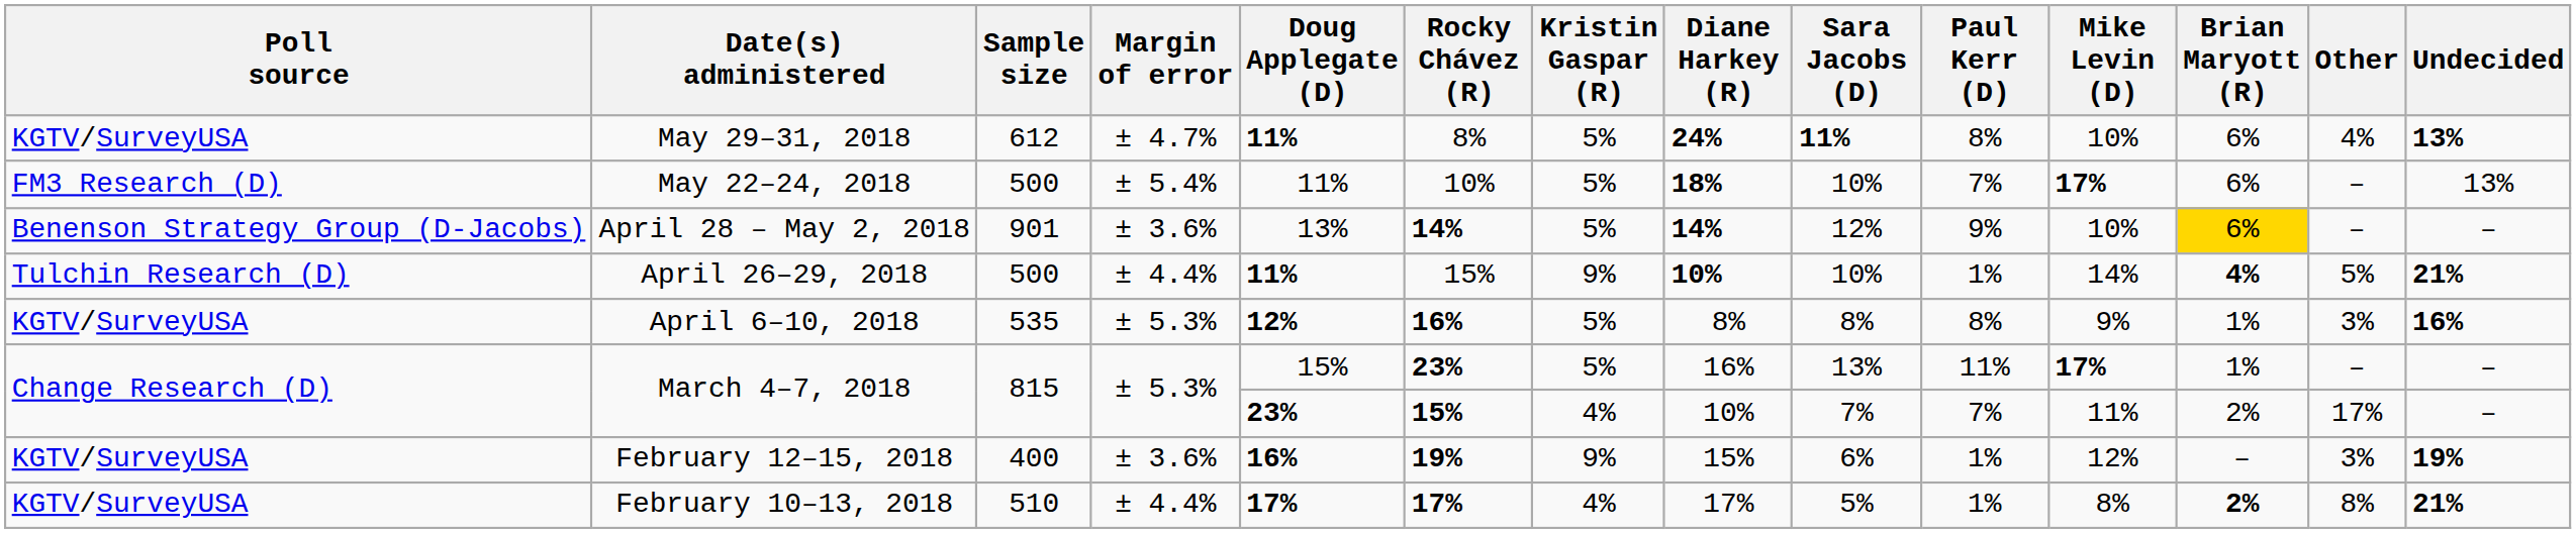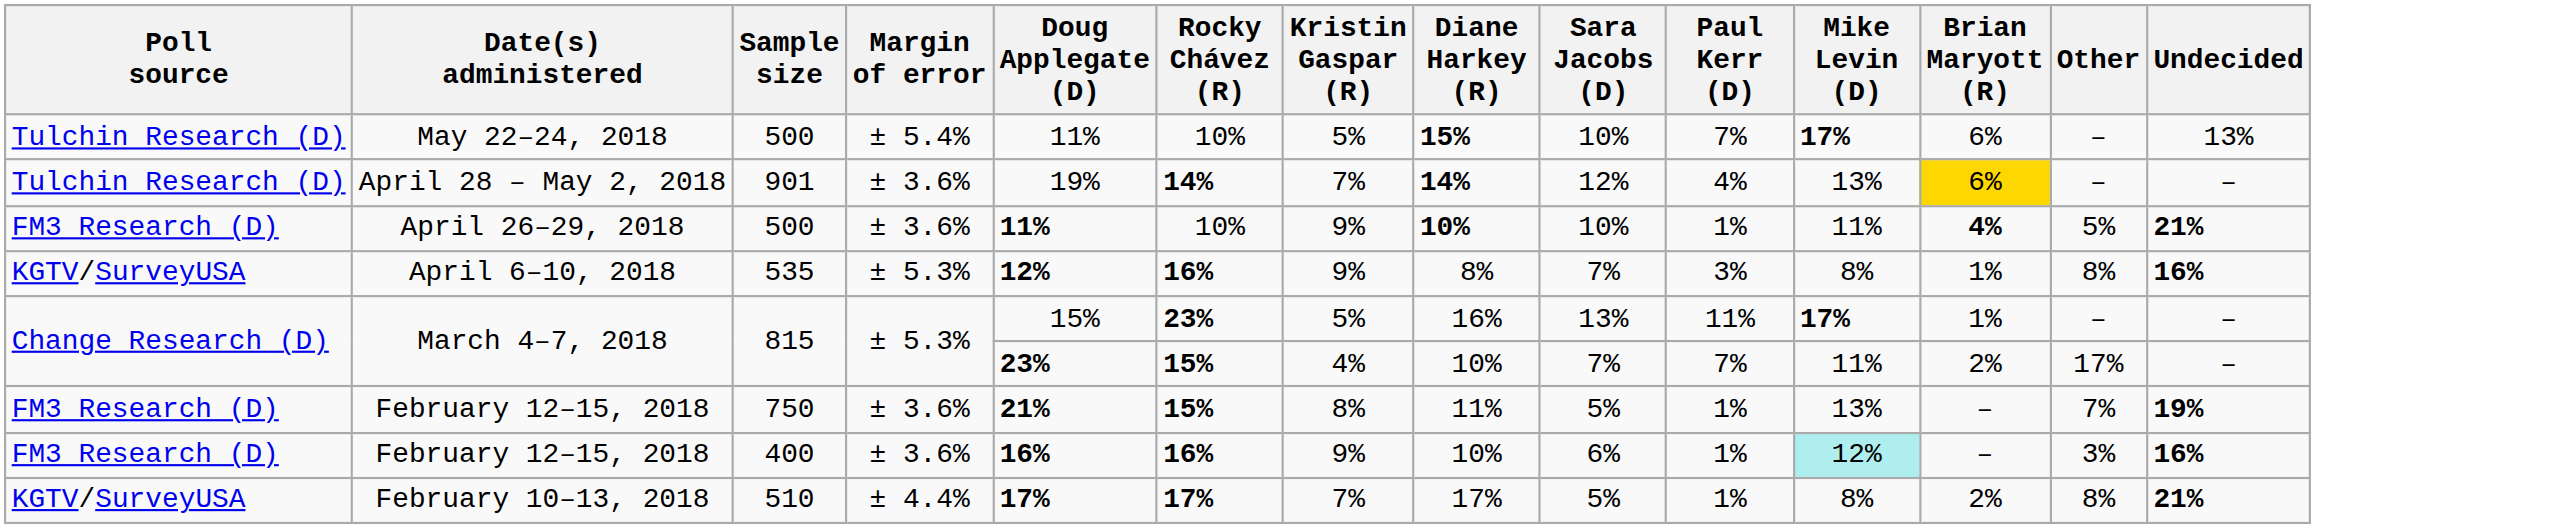- row: KGTV/SurveyUSA | May 29–31, 2018 | 612 | ± 4.7% | 11% | 8% | 5% | 24% | 11% | 8% | 10% | 6% | 4% | 13%
May 22–24, 2018 | Poll source: FM3 Research (D) -> Tulchin Research (D)
May 22–24, 2018 | Diane Harkey (R): 18% -> 15%
April 28 – May 2, 2018 | Poll source: Benenson Strategy Group (D-Jacobs) -> Tulchin Research (D)
April 28 – May 2, 2018 | Doug Applegate (D): 13% -> 19%
April 28 – May 2, 2018 | Kristin Gaspar (R): 5% -> 7%
April 28 – May 2, 2018 | Paul Kerr (D): 9% -> 4%
April 28 – May 2, 2018 | Mike Levin (D): 10% -> 13%
April 26–29, 2018 | Poll source: Tulchin Research (D) -> FM3 Research (D)
April 26–29, 2018 | Margin of error: ± 4.4% -> ± 3.6%
April 26–29, 2018 | Rocky Chávez (R): 15% -> 10%
April 26–29, 2018 | Mike Levin (D): 14% -> 11%
April 6–10, 2018 | Kristin Gaspar (R): 5% -> 9%
April 6–10, 2018 | Sara Jacobs (D): 8% -> 7%
April 6–10, 2018 | Paul Kerr (D): 8% -> 3%
April 6–10, 2018 | Mike Levin (D): 9% -> 8%
April 6–10, 2018 | Other: 3% -> 8%
+ row: FM3 Research (D) | February 12–15, 2018 | 750 | ± 3.6% | 21% | 15% | 8% | 11% | 5% | 1% | 13% | – | 7% | 19%
February 12–15, 2018 / 400 | Poll source: KGTV/SurveyUSA -> FM3 Research (D)
February 12–15, 2018 / 400 | Rocky Chávez (R): 19% -> 16%
February 12–15, 2018 / 400 | Diane Harkey (R): 15% -> 10%
February 12–15, 2018 / 400 | Mike Levin (D): no background -> paleturquoise background
February 12–15, 2018 / 400 | Undecided: 19% -> 16%
February 10–13, 2018 | Kristin Gaspar (R): 4% -> 7%
February 10–13, 2018 | Brian Maryott (R): bold -> normal
